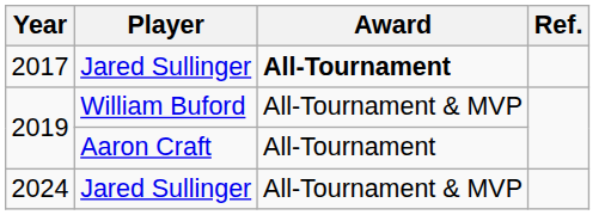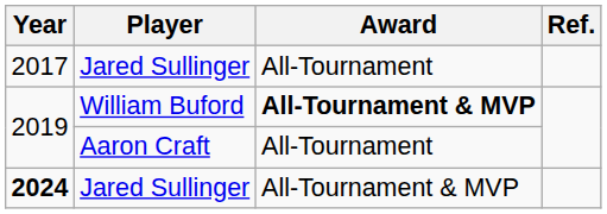row 2 | Award: bold -> normal
row 3 | Award: normal -> bold
row 5 | Year: normal -> bold
